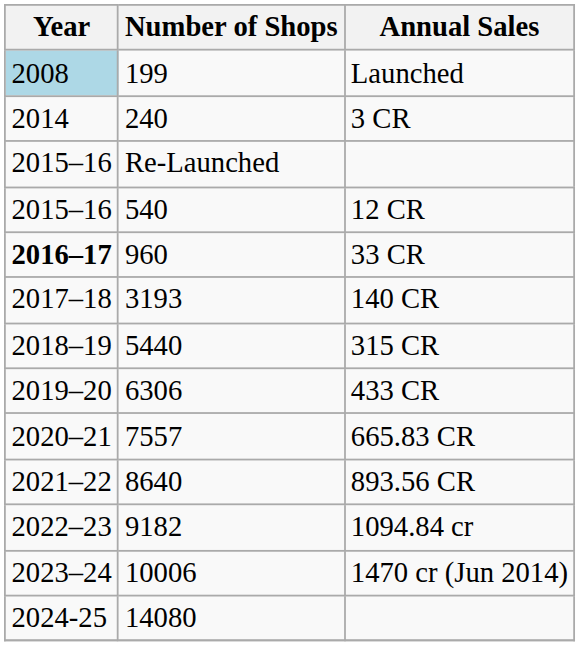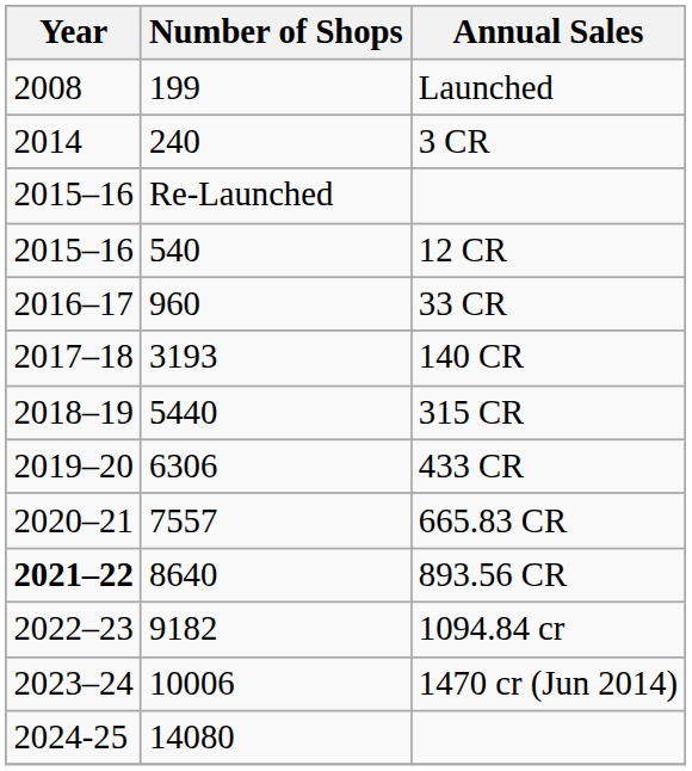Launched | Year: lightblue background -> no background
33 CR | Year: bold -> normal
893.56 CR | Year: normal -> bold
